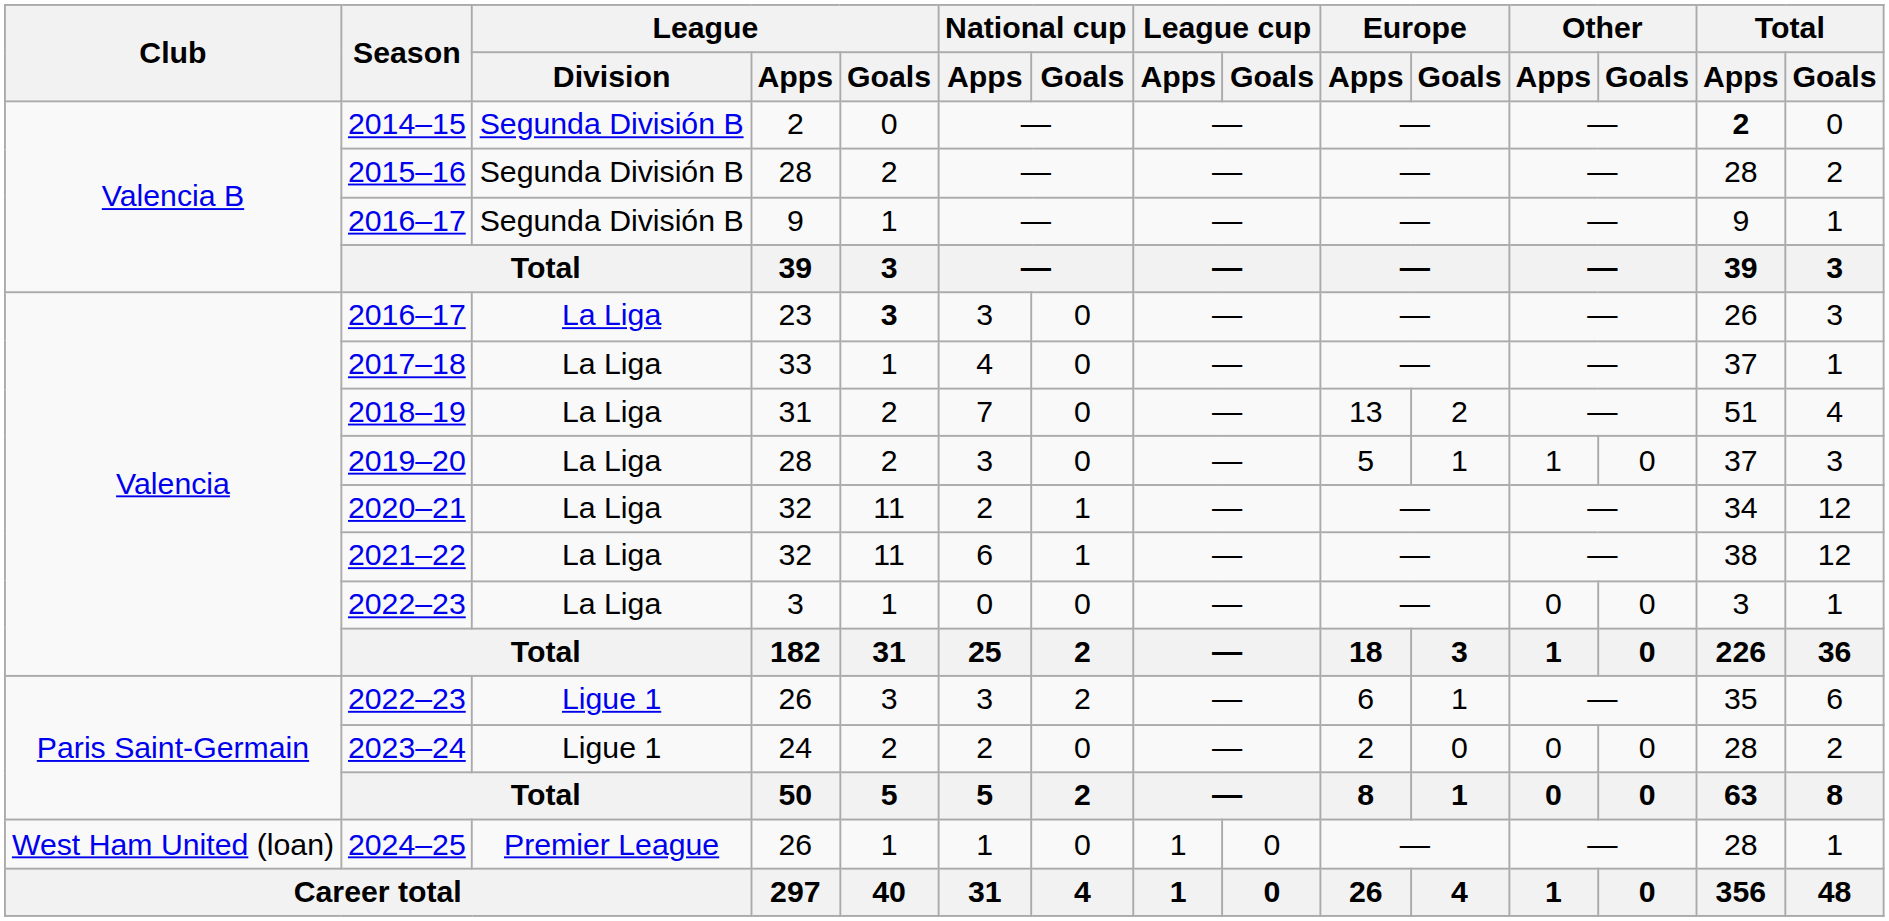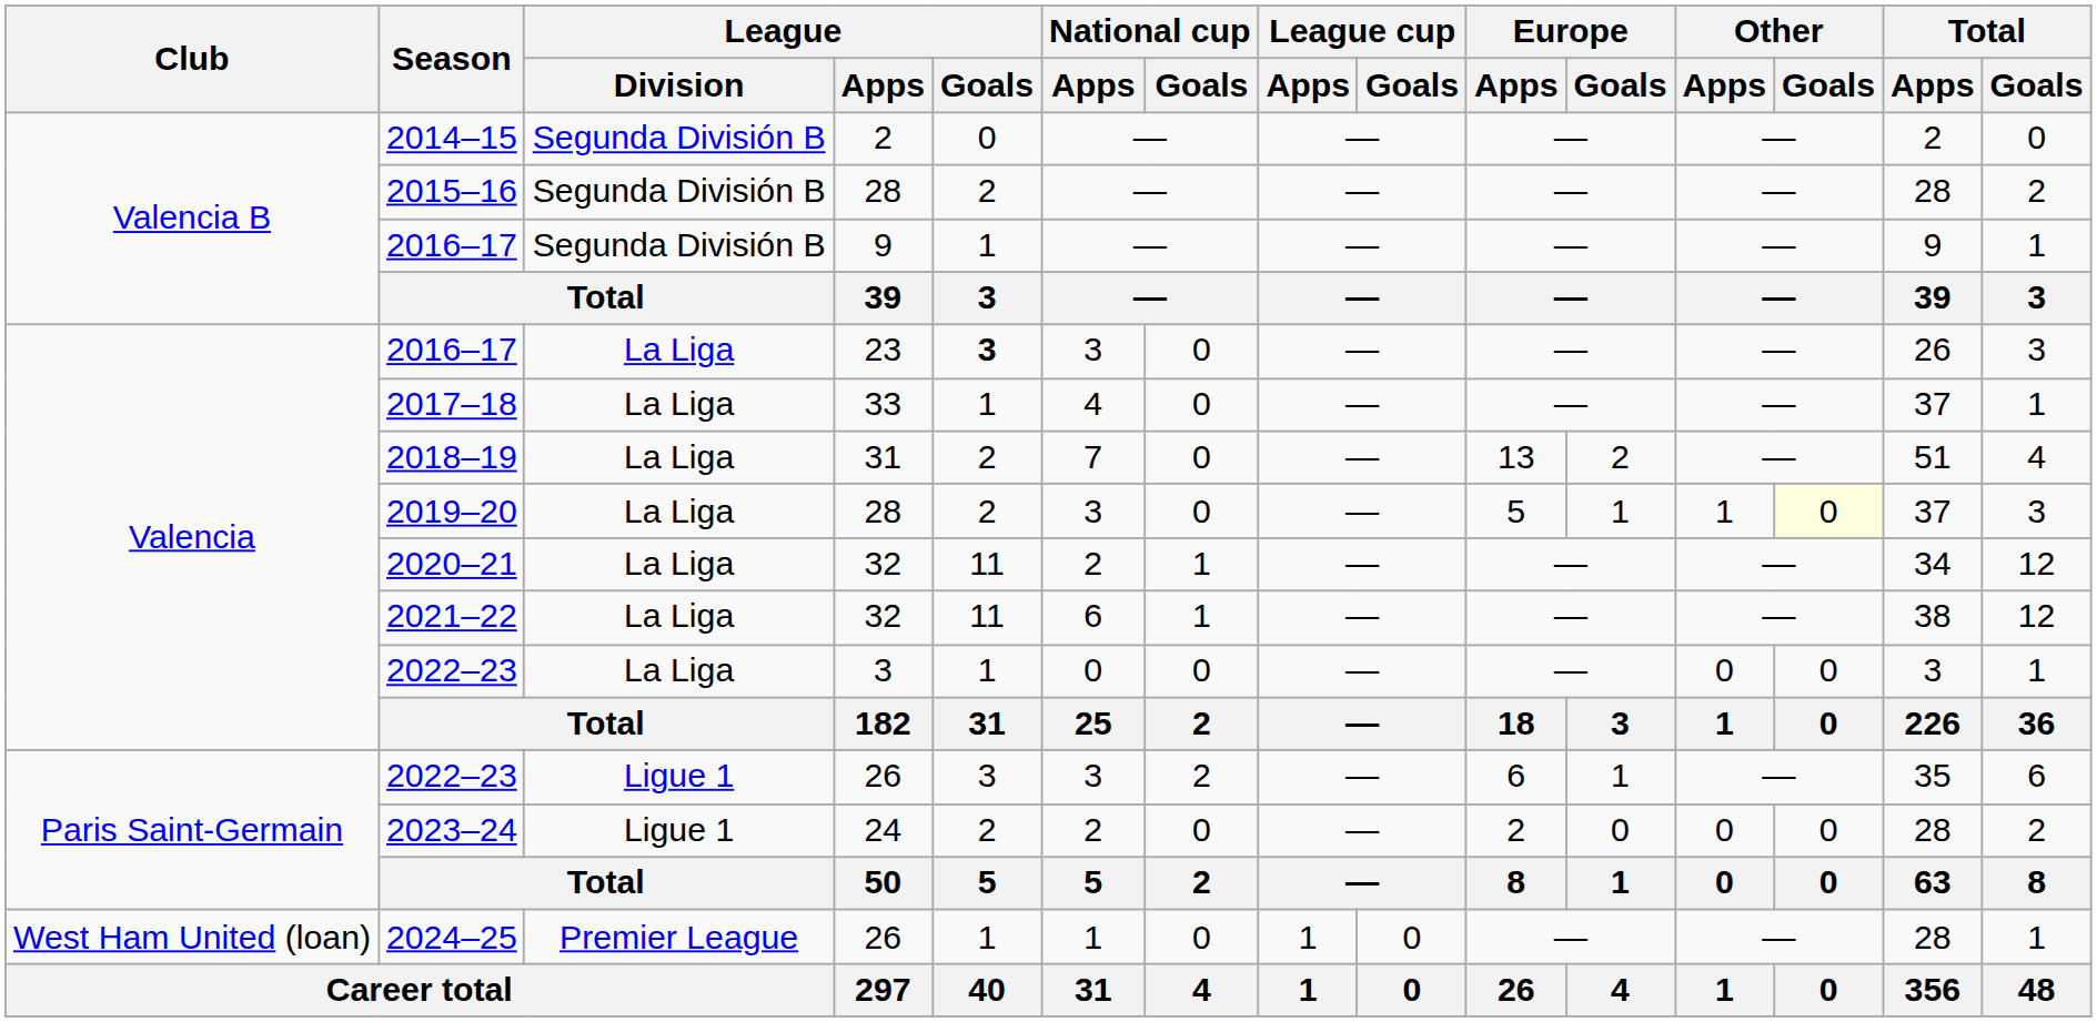2014–15 | Total / Apps: bold -> normal
2019–20 | Other / Goals: no background -> lightyellow background
